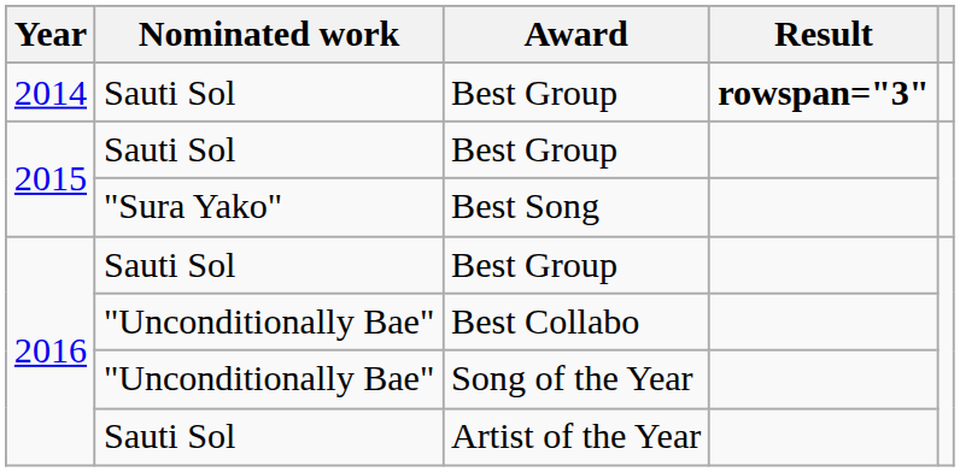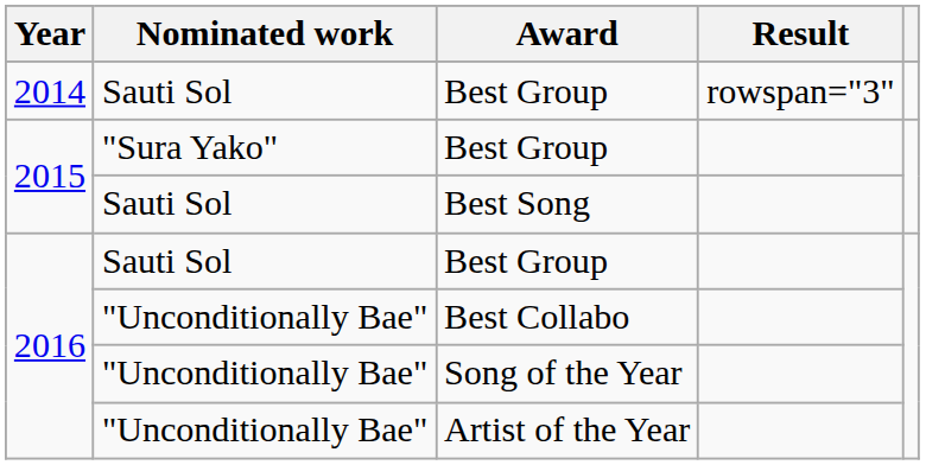2014 / Best Group | Result: bold -> normal
2015 / Best Group | Nominated work: Sauti Sol -> "Sura Yako"
Best Song | Nominated work: "Sura Yako" -> Sauti Sol
Artist of the Year | Nominated work: Sauti Sol -> "Unconditionally Bae"
